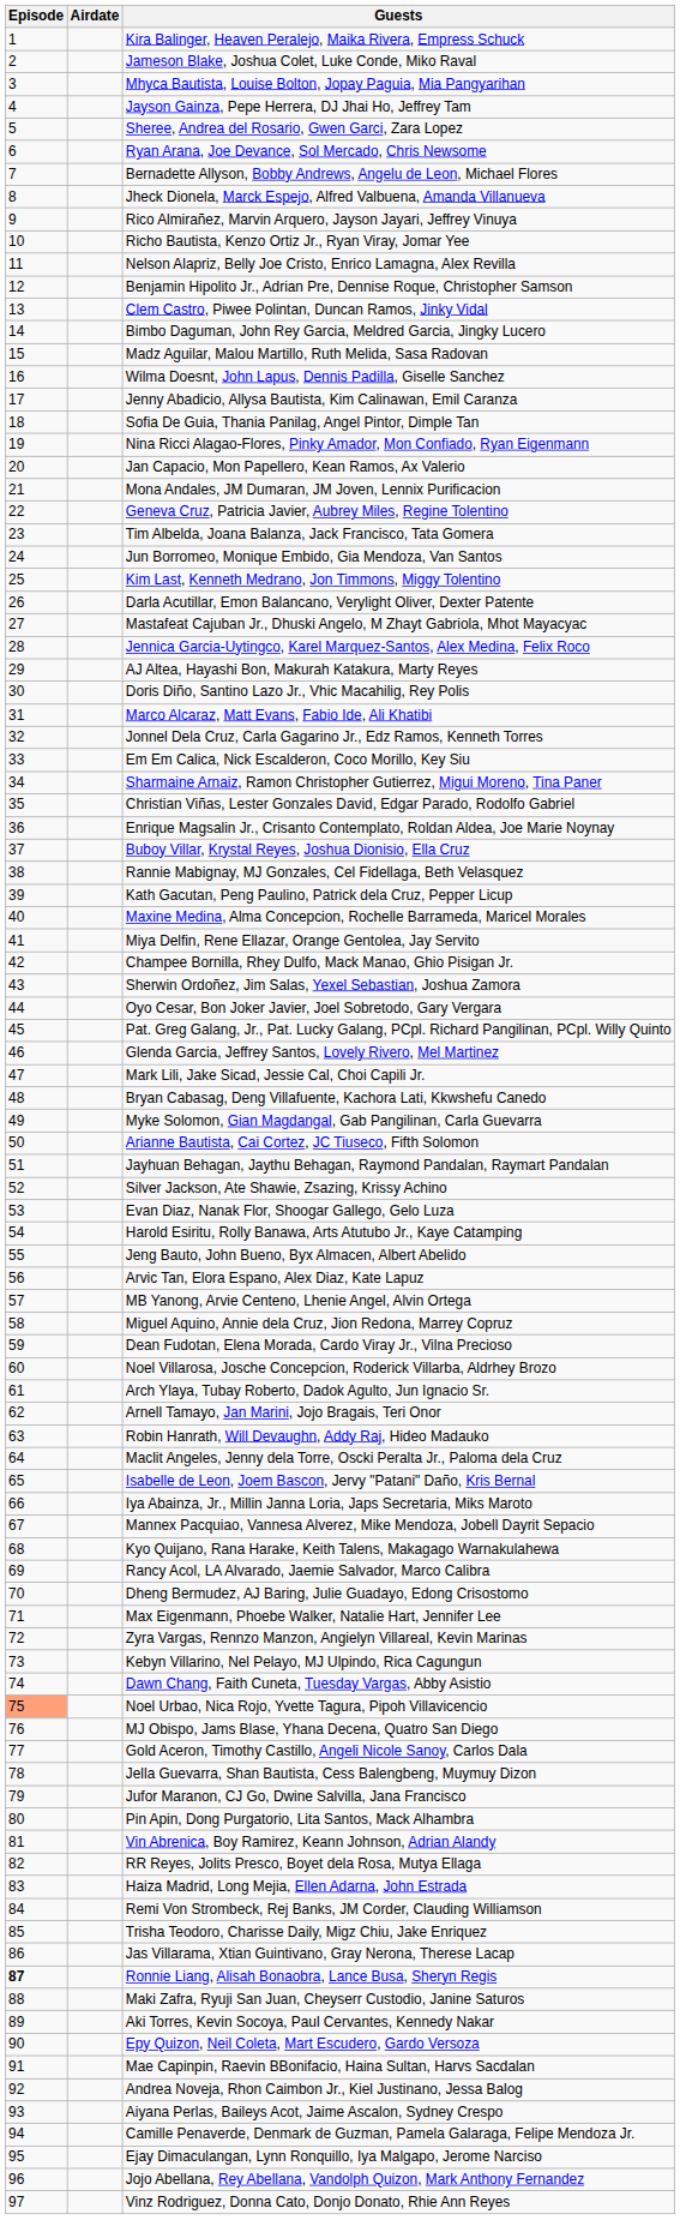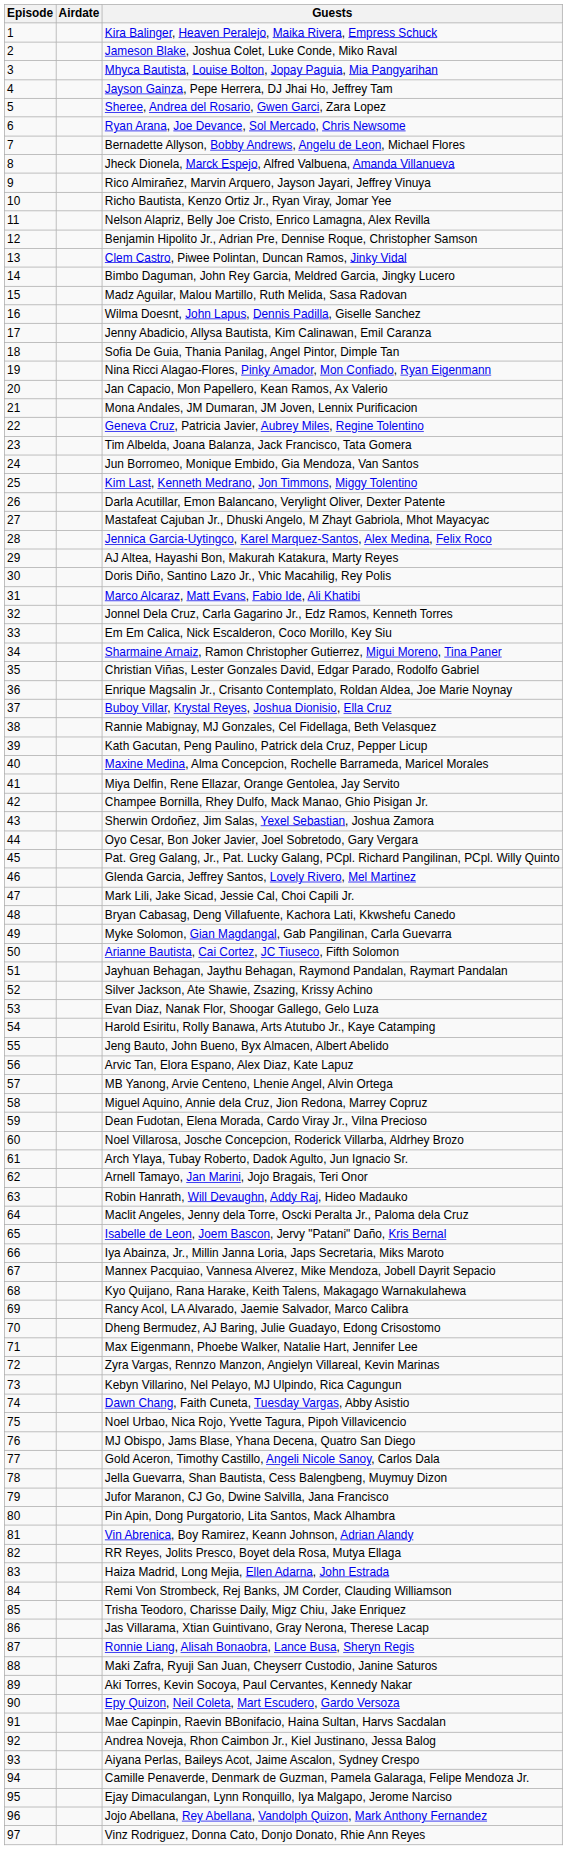Noel Urbao, Nica Rojo, Yvette Tagura, Pipoh Villavicencio | Episode: lightsalmon background -> no background
Ronnie Liang, Alisah Bonaobra, Lance Busa, Sheryn Regis | Episode: bold -> normal
